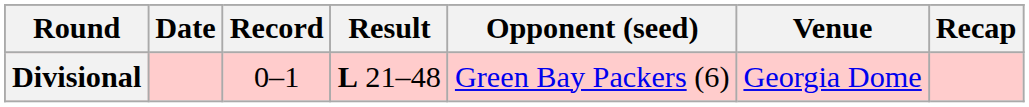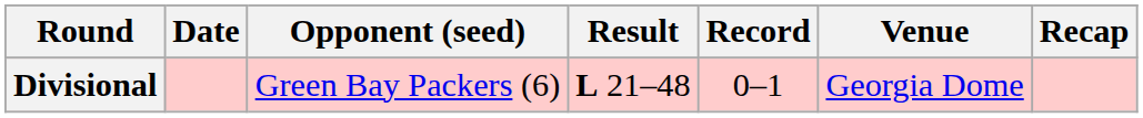columns swapped: Opponent (seed) <-> Record
